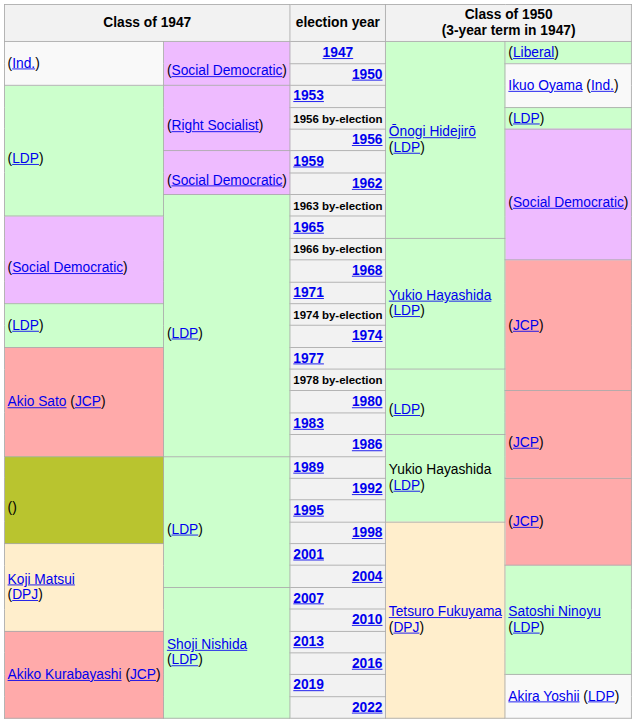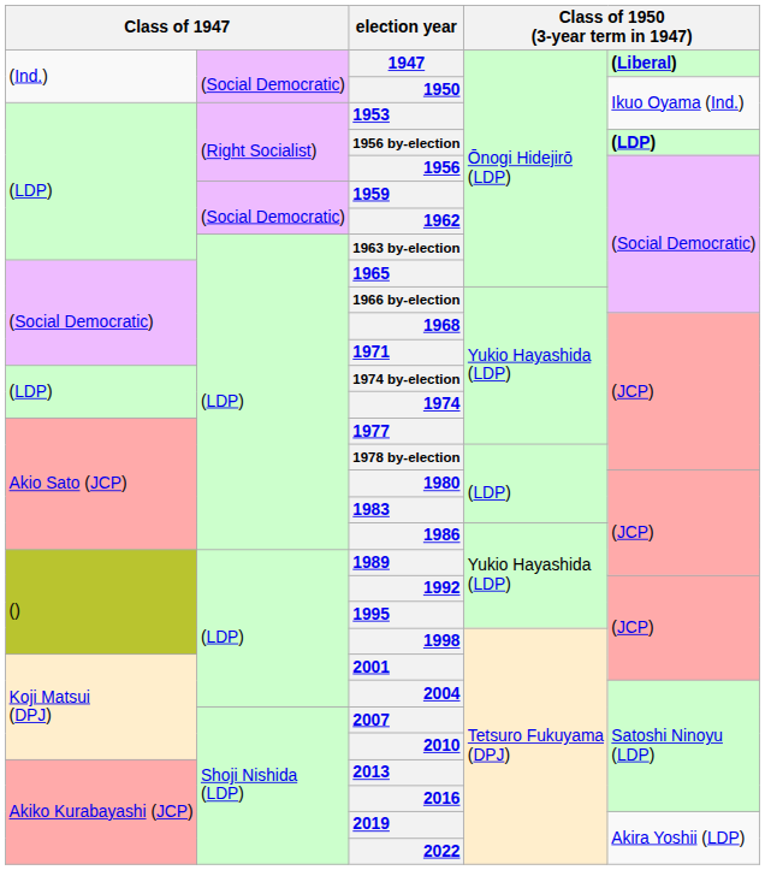1947 | column 5: normal -> bold
1956 by-election | column 5: normal -> bold
